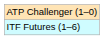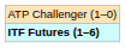row 2 | column 1: normal -> bold
